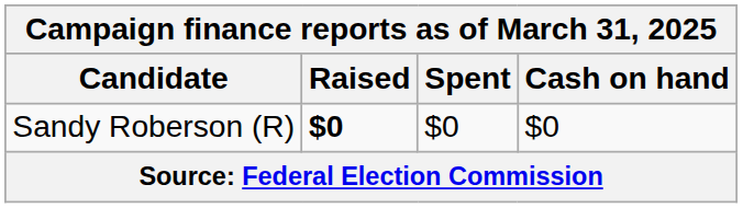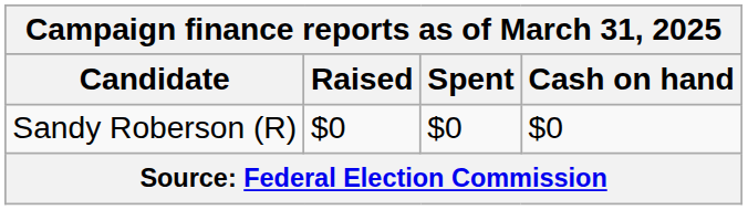Sandy Roberson (R) | Raised: bold -> normal
